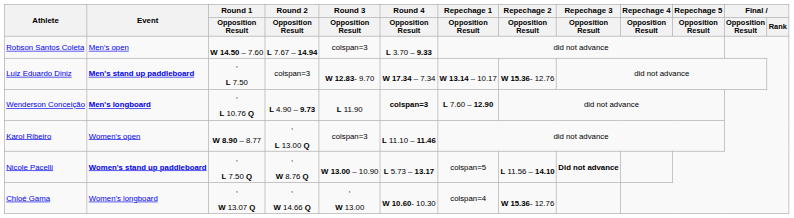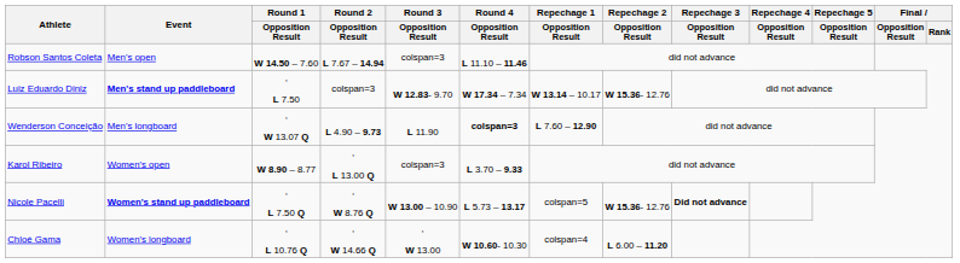Robson Santos Coleta | Round 4 / Opposition Result: L 3.70 – 9.33 -> L 11.10 – 11.46
Wenderson Conceição | Event: bold -> normal
Wenderson Conceição | Round 1 / Opposition Result: , L 10.76 Q -> , W 13.07 Q
Karol Ribeiro | Round 4 / Opposition Result: L 11.10 – 11.46 -> L 3.70 – 9.33
Nicole Pacelli | Repechage 2 / Opposition Result: L 11.56 – 14.10 -> W 15.36- 12.76
Chloé Gama | Round 1 / Opposition Result: , W 13.07 Q -> , L 10.76 Q
Chloé Gama | Repechage 2 / Opposition Result: W 15.36- 12.76 -> L 6.00 – 11.20
